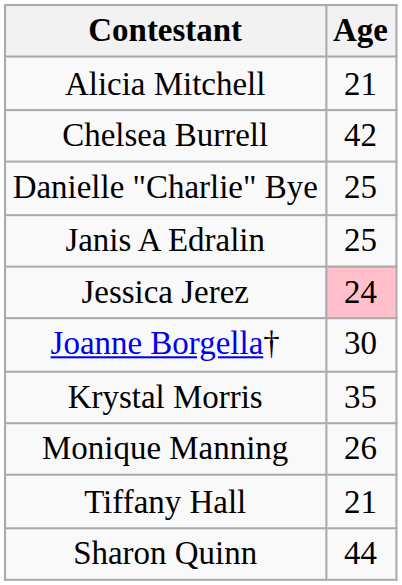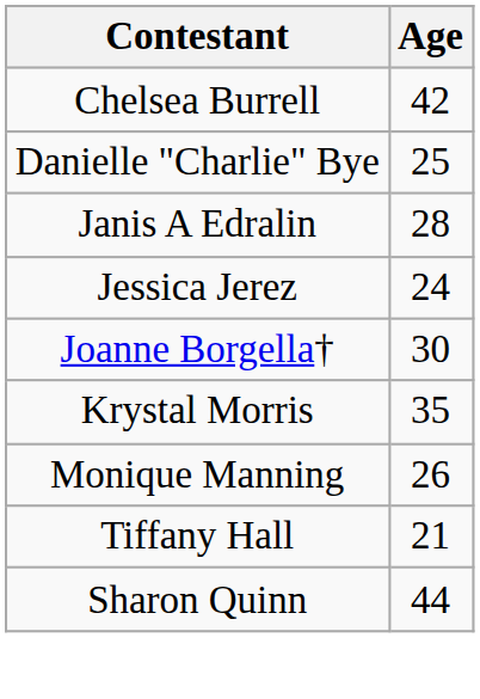- row: Alicia Mitchell | 21
Janis A Edralin | Age: 25 -> 28
Jessica Jerez | Age: pink background -> no background
